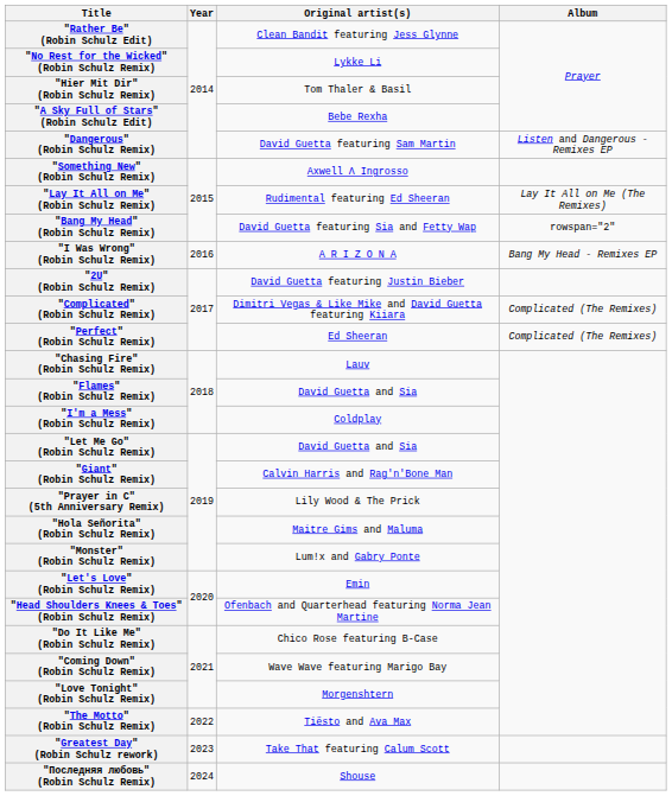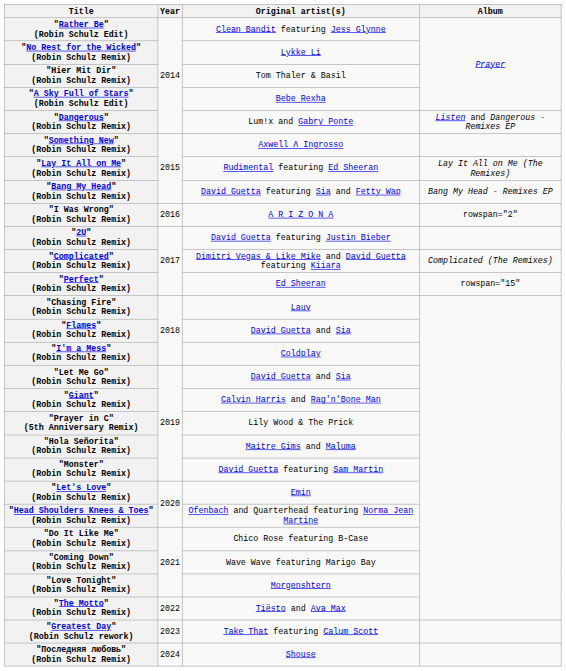"Dangerous" (Robin Schulz Remix) | Original artist(s): David Guetta featuring Sam Martin -> Lum!x and Gabry Ponte
"Bang My Head" (Robin Schulz Remix) | Album: rowspan="2" -> Bang My Head - Remixes EP
"I Was Wrong" (Robin Schulz Remix) | Album: Bang My Head - Remixes EP -> rowspan="2"
"Perfect" (Robin Schulz Remix) | Album: Complicated (The Remixes) -> rowspan="15"
"Monster" (Robin Schulz Remix) | Original artist(s): Lum!x and Gabry Ponte -> David Guetta featuring Sam Martin
